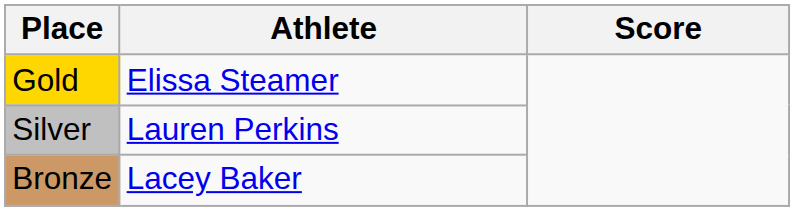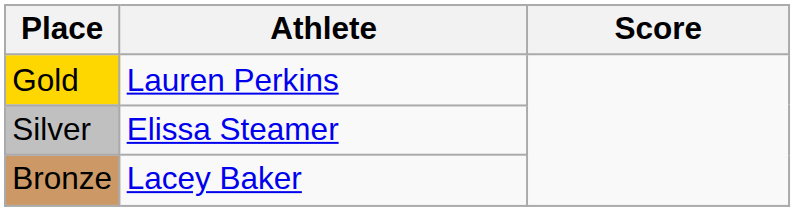Gold | Athlete: Elissa Steamer -> Lauren Perkins
Silver | Athlete: Lauren Perkins -> Elissa Steamer
